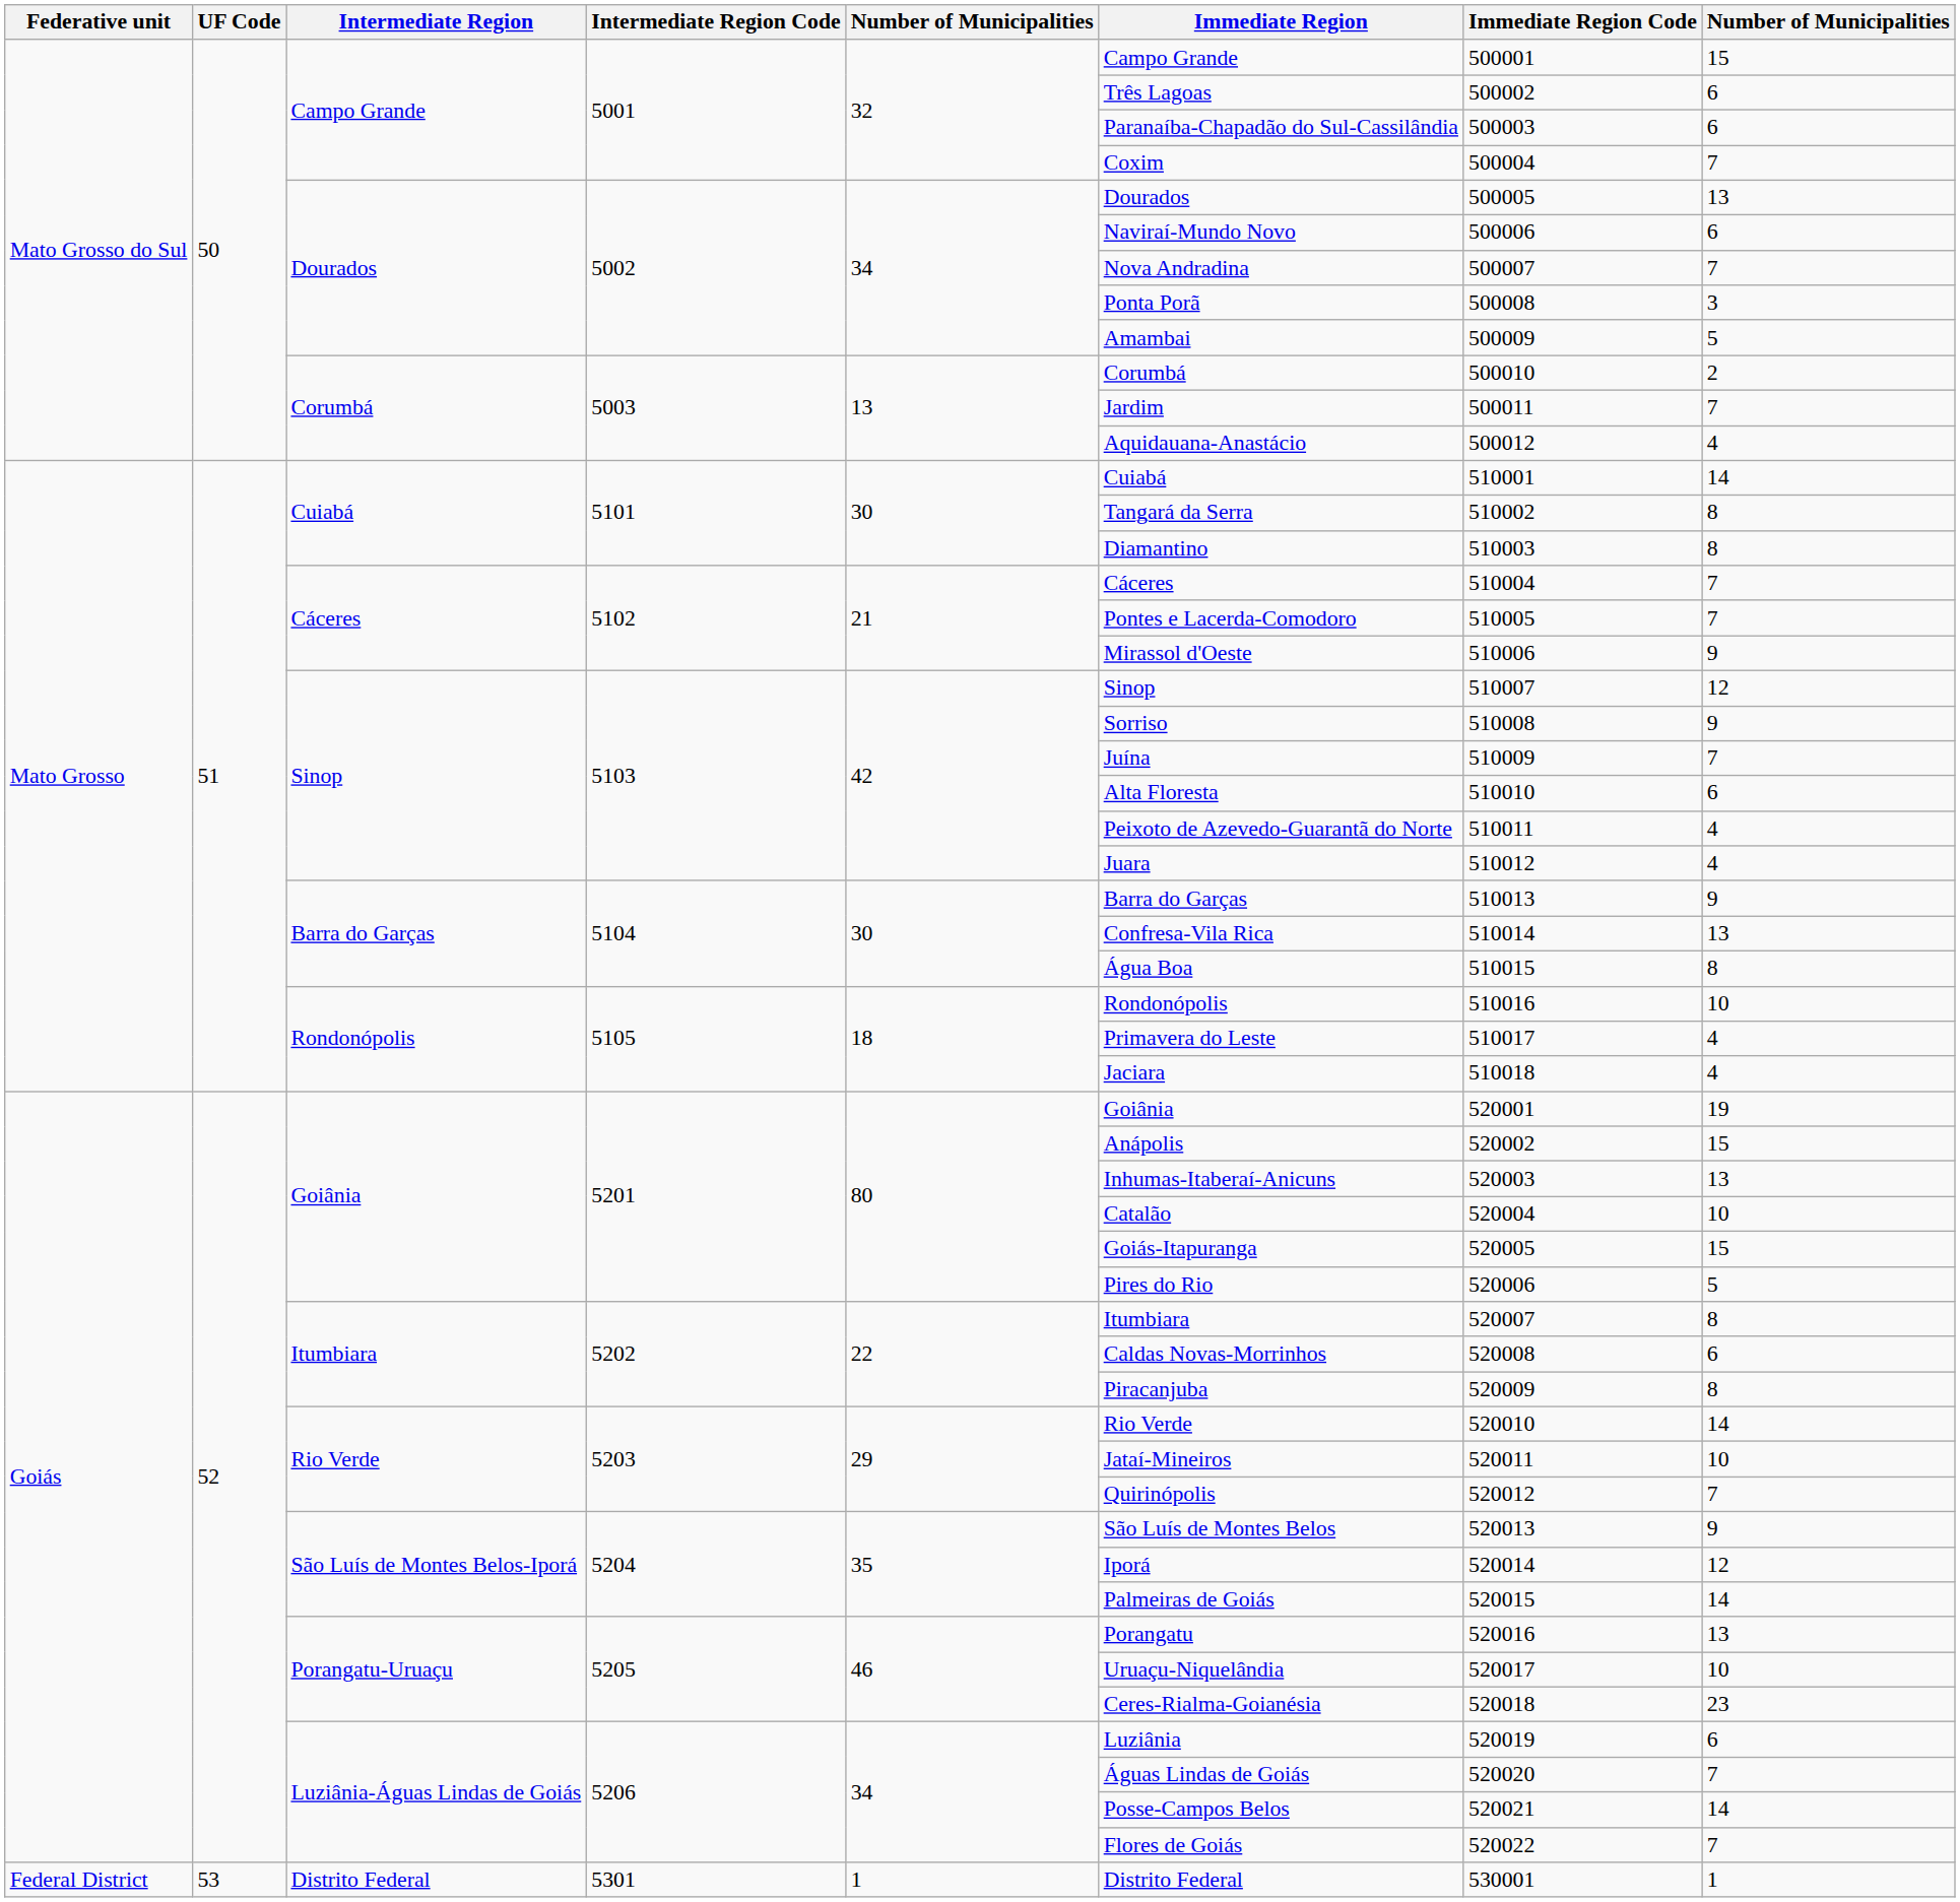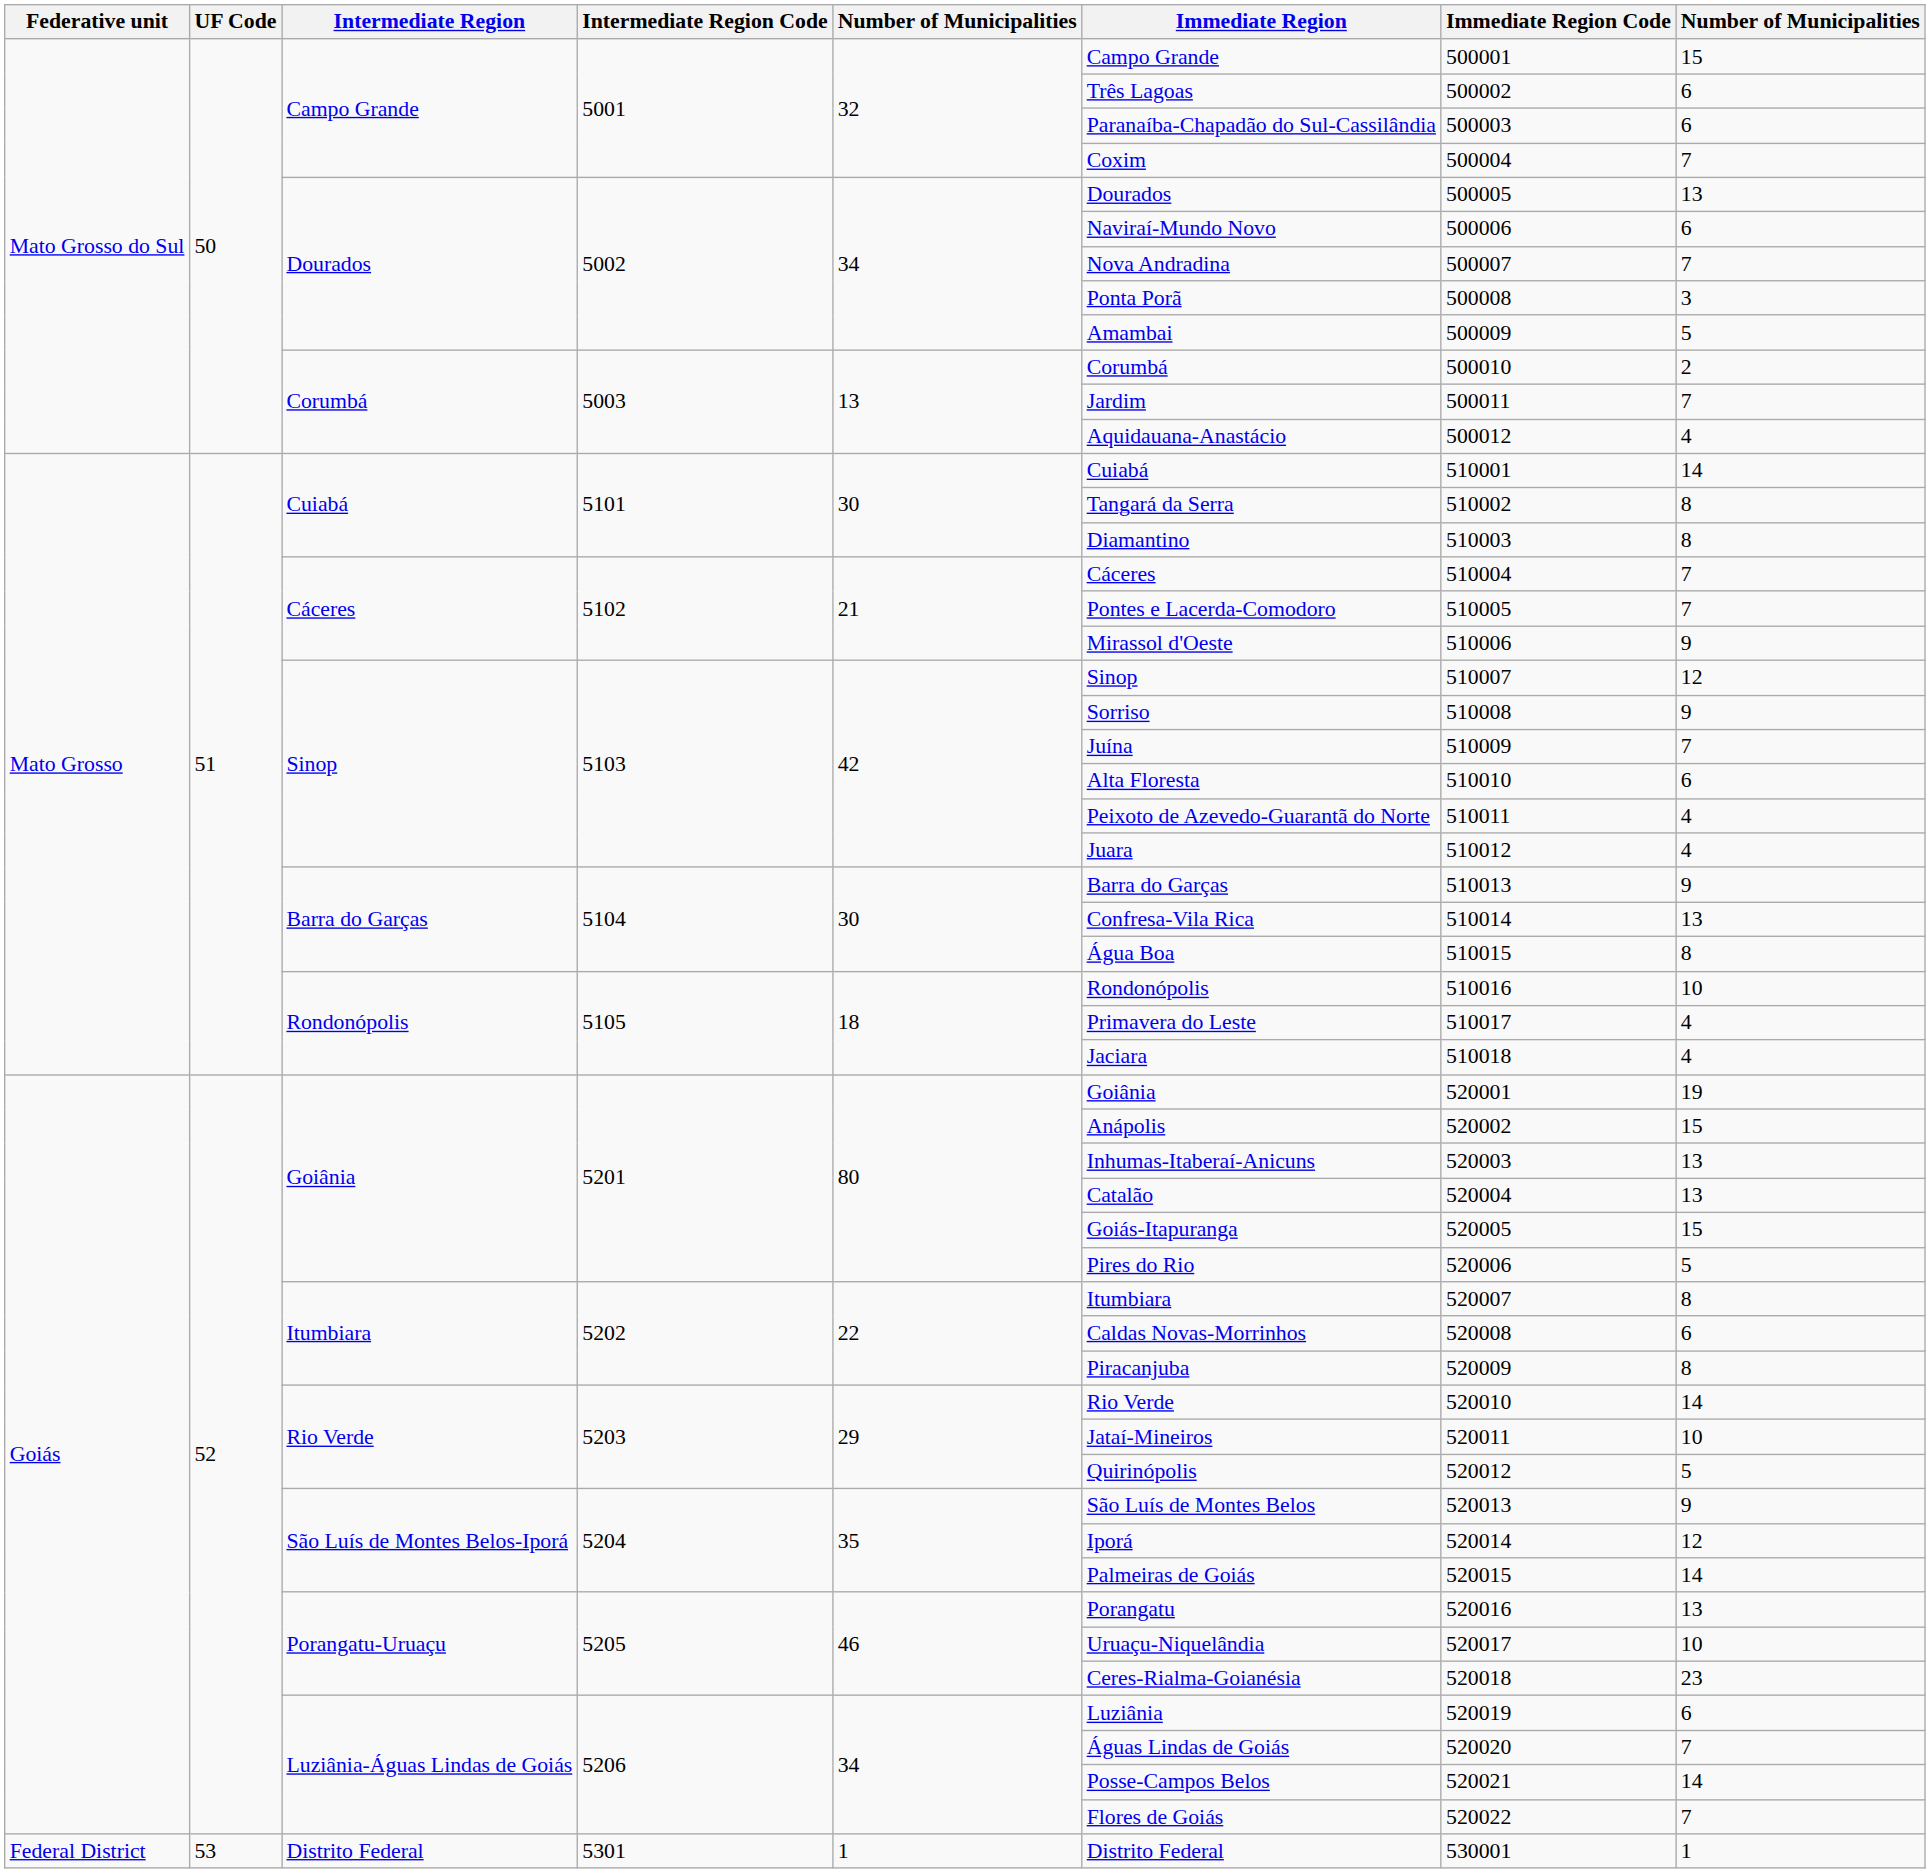row 35 | column 8: 10 -> 13
row 43 | column 8: 7 -> 5
